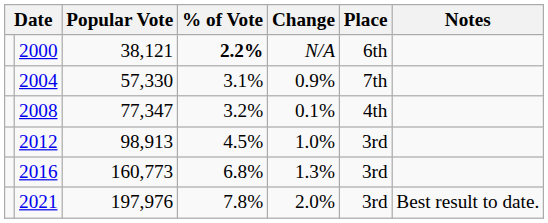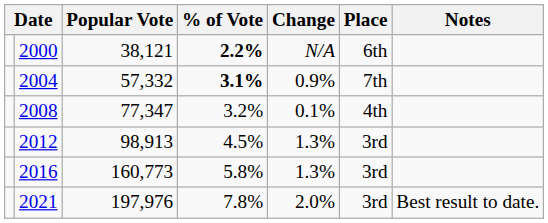2004 | Popular Vote: 57,330 -> 57,332
2004 | % of Vote: normal -> bold
2012 | Change: 1.0% -> 1.3%
2016 | % of Vote: 6.8% -> 5.8%
